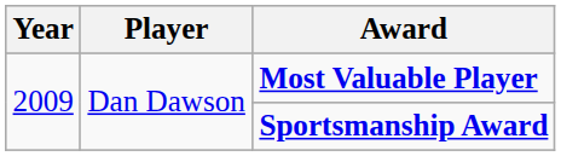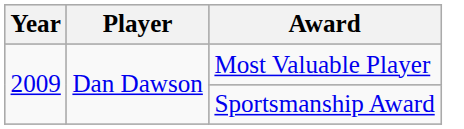Most Valuable Player | Award: bold -> normal
Sportsmanship Award | Award: bold -> normal
